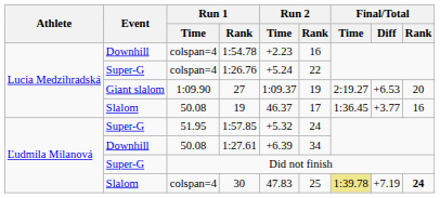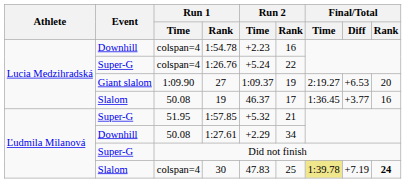1:57.85 | Run 2 / Rank: 24 -> 21
1:27.61 | Run 2 / Time: +6.39 -> +2.29
